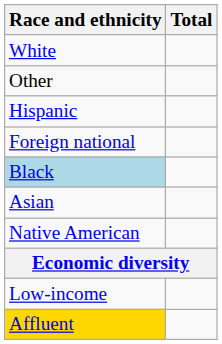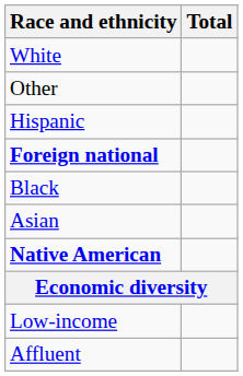Foreign national | Race and ethnicity: normal -> bold
Black | Race and ethnicity: lightblue background -> no background
Native American | Race and ethnicity: normal -> bold
Affluent | Race and ethnicity: gold background -> no background
